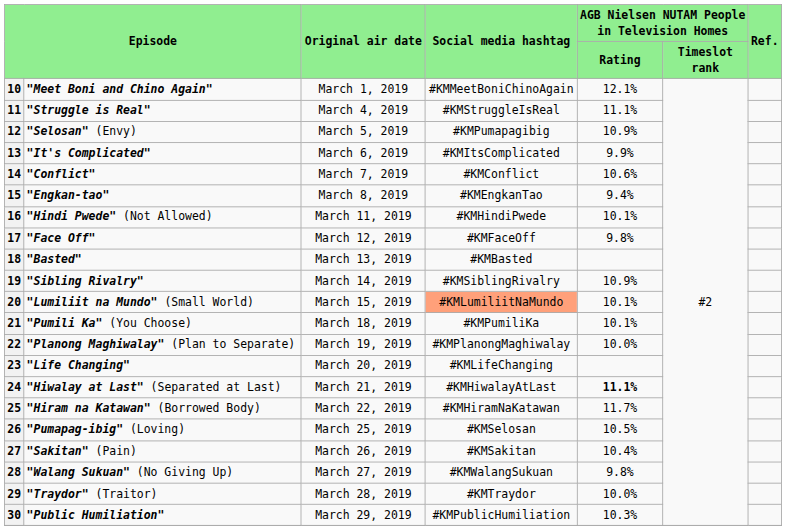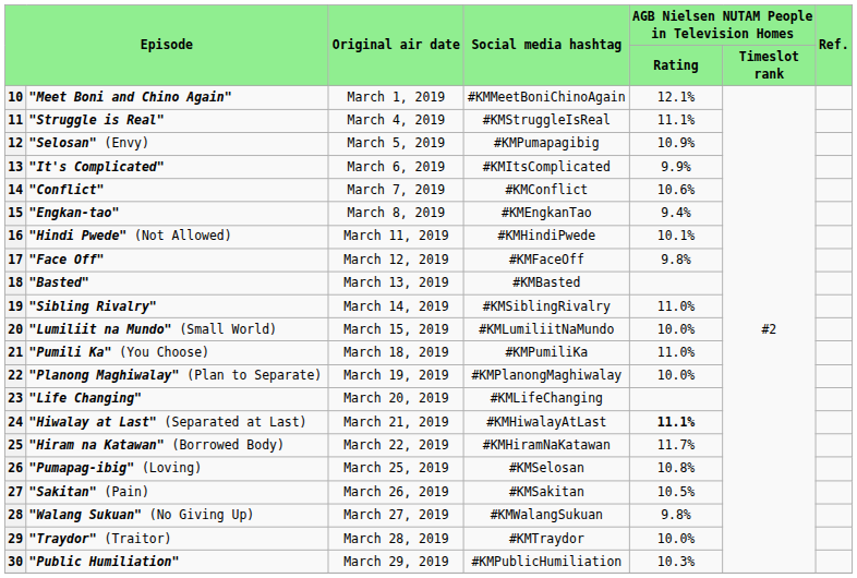19 | AGB Nielsen NUTAM People in Television Homes / Rating: 10.9% -> 11.0%
20 | Social media hashtag: lightsalmon background -> no background
20 | AGB Nielsen NUTAM People in Television Homes / Rating: 10.1% -> 10.0%
21 | AGB Nielsen NUTAM People in Television Homes / Rating: 10.1% -> 11.0%
26 | AGB Nielsen NUTAM People in Television Homes / Rating: 10.5% -> 10.8%
27 | AGB Nielsen NUTAM People in Television Homes / Rating: 10.4% -> 10.5%
